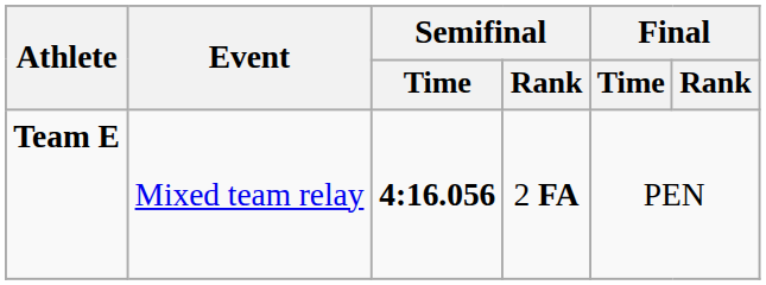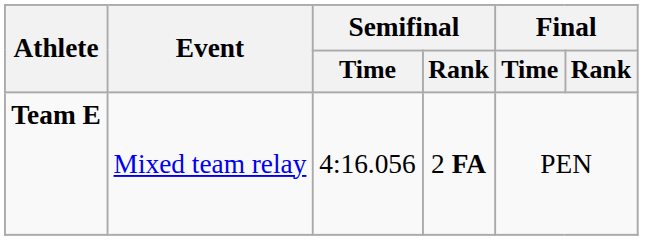Team E | Semifinal / Time: bold -> normal
